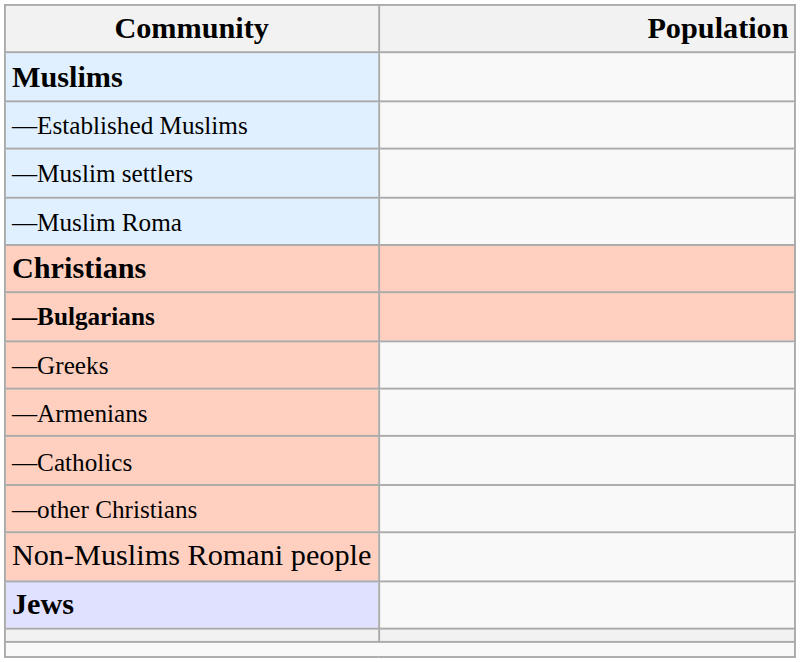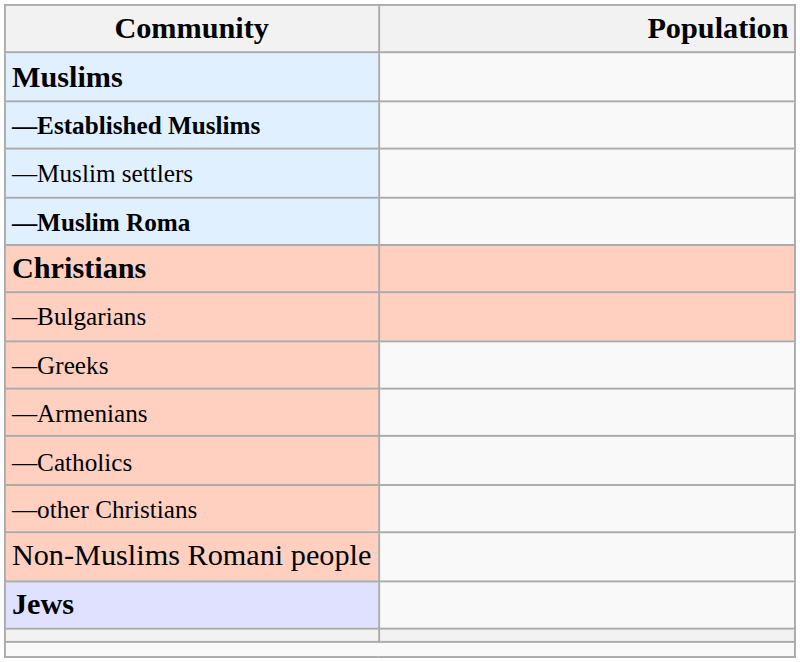—Established Muslims | Community: normal -> bold
—Muslim Roma | Community: normal -> bold
—Bulgarians | Community: bold -> normal
